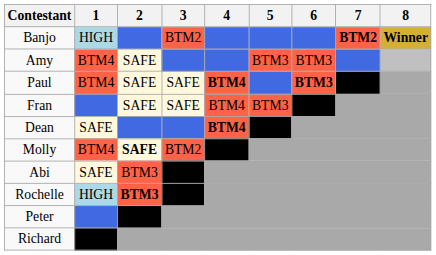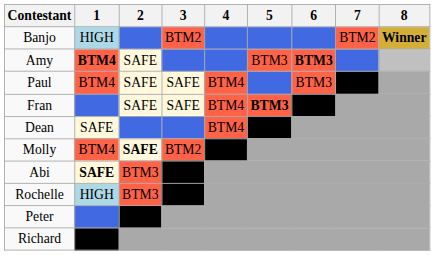Banjo | 7: bold -> normal
Amy | 1: normal -> bold
Amy | 6: normal -> bold
Paul | 4: bold -> normal
Paul | 6: bold -> normal
Fran | 5: normal -> bold
Dean | 4: bold -> normal
Abi | 1: normal -> bold
Rochelle | 2: bold -> normal
